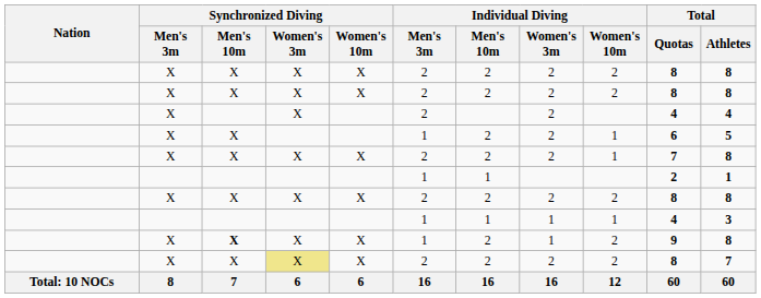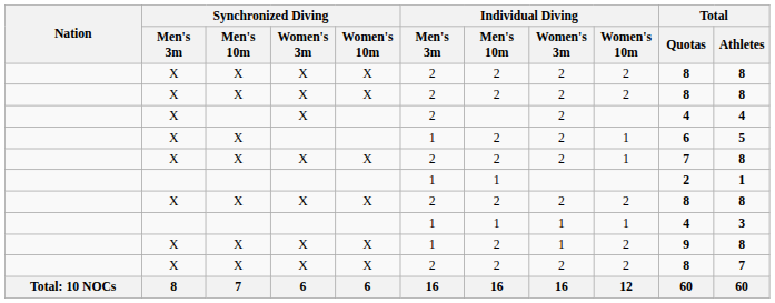row 11 | Synchronized Diving / Men's 10m: bold -> normal
row 12 | Synchronized Diving / Women's 3m: khaki background -> no background
